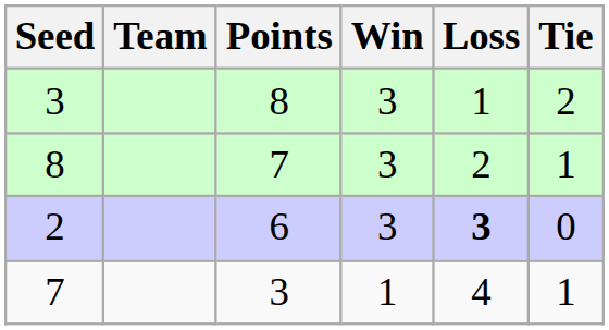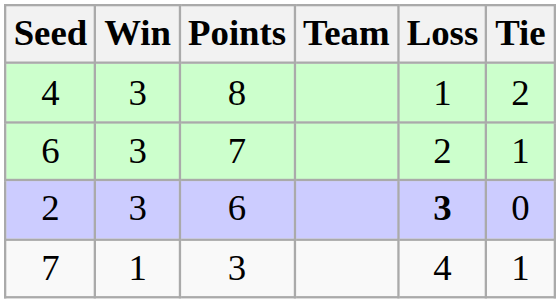columns swapped: Team <-> Win
row 2 | Seed: 3 -> 4
row 3 | Seed: 8 -> 6
